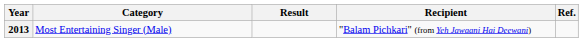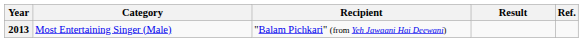columns swapped: Recipient <-> Result
